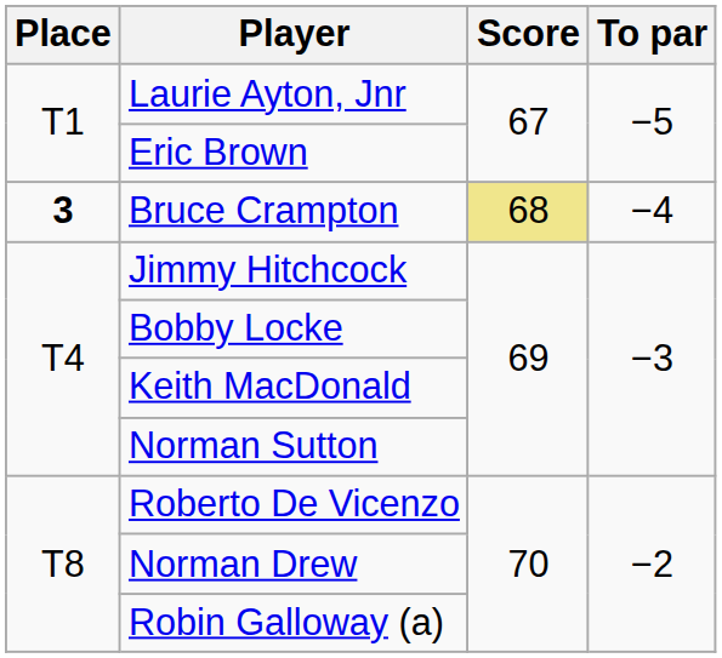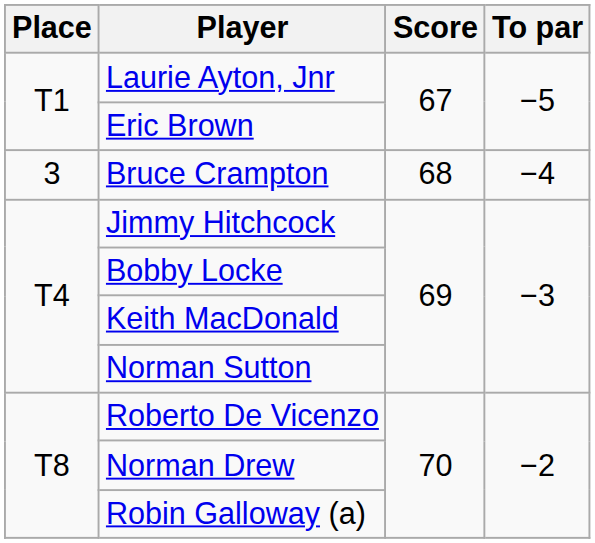Bruce Crampton | Place: bold -> normal
Bruce Crampton | Score: khaki background -> no background
